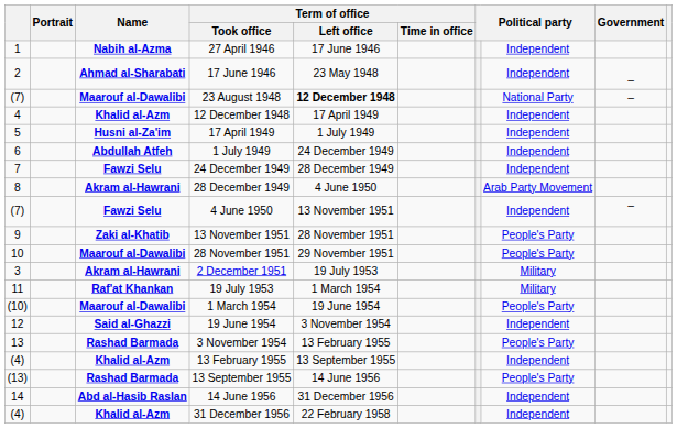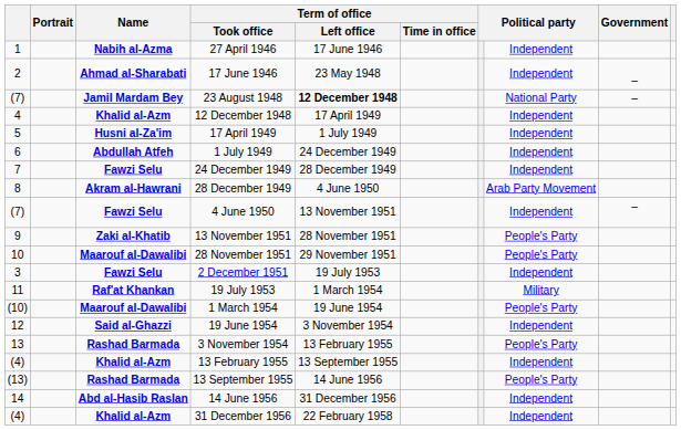23 August 1948 | Name: Maarouf al-Dawalibi -> Jamil Mardam Bey
2 December 1951 | Name: Akram al-Hawrani -> Fawzi Selu
2 December 1951 | column 8: Military -> Independent
